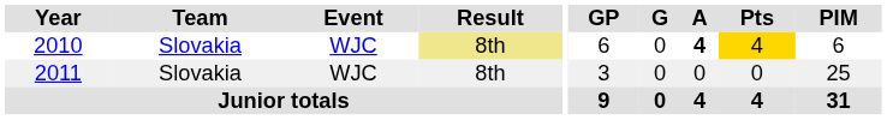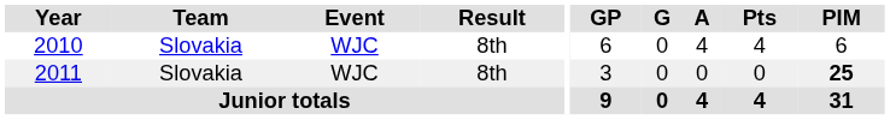2010 | Result: khaki background -> no background
2010 | A: bold -> normal
2010 | Pts: gold background -> no background
2011 | PIM: normal -> bold
